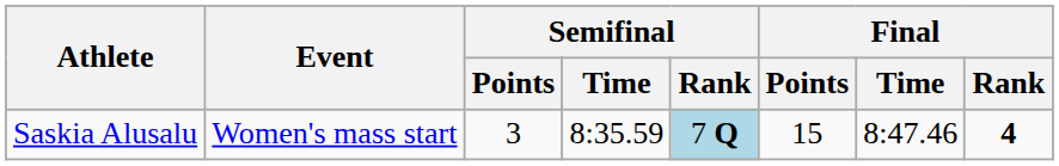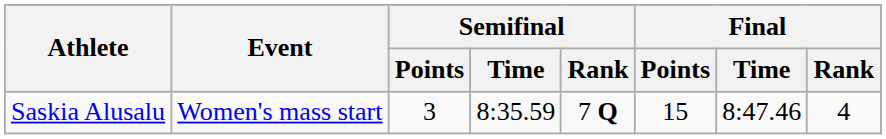Saskia Alusalu | Semifinal / Rank: lightblue background -> no background
Saskia Alusalu | Final / Rank: bold -> normal
